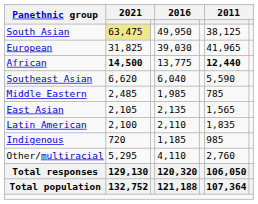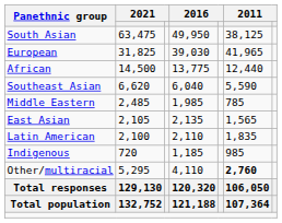South Asian | column 2: khaki background -> no background
African | column 2: bold -> normal
African | column 6: bold -> normal
Other/multiracial | column 6: normal -> bold
